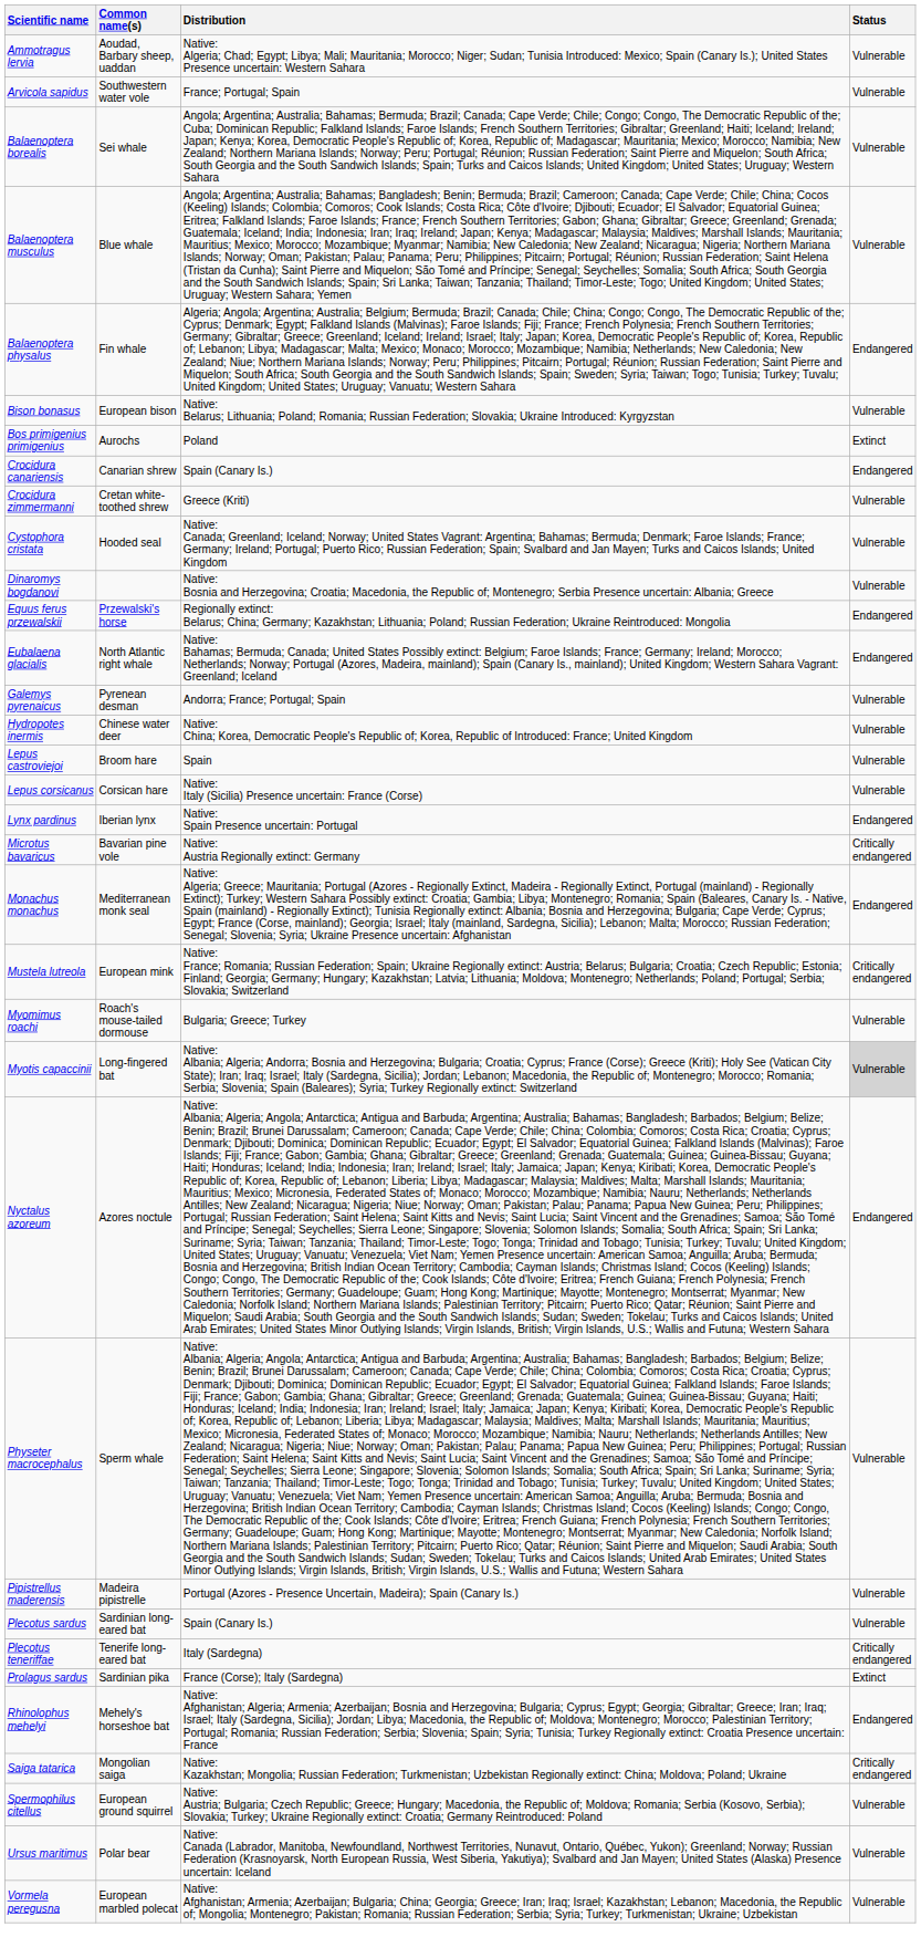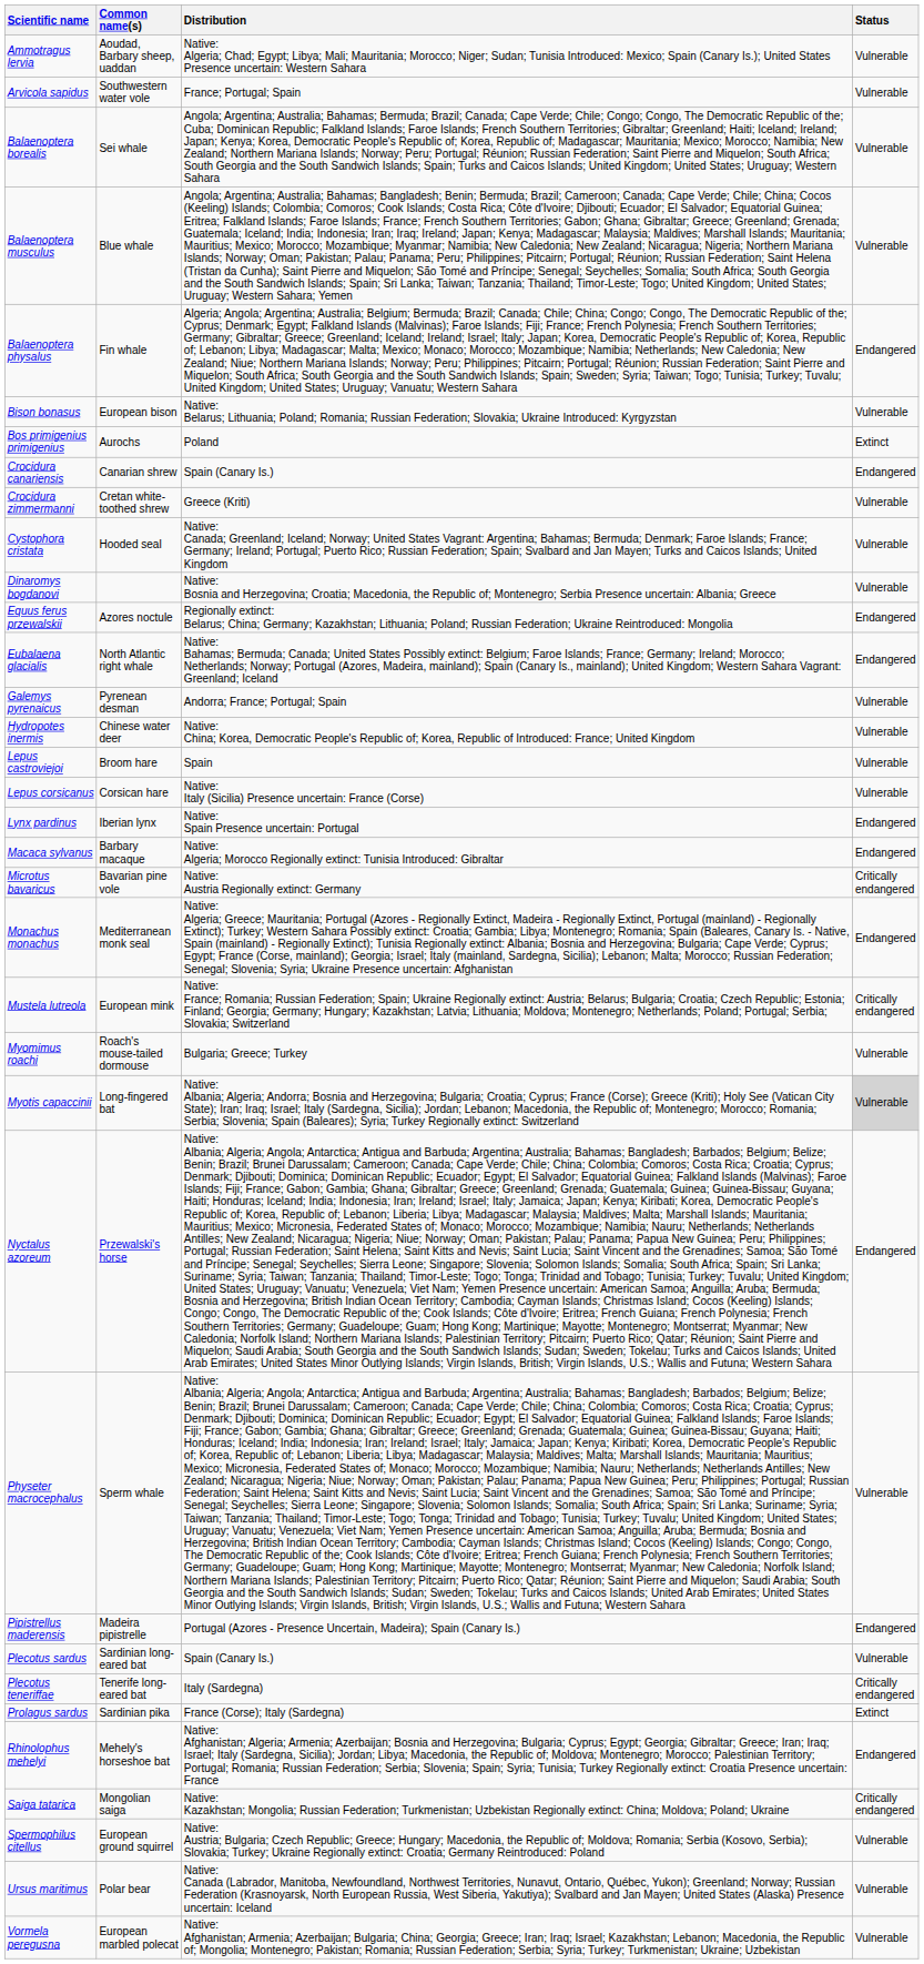Equus ferus przewalskii | Common name(s): Przewalski's horse -> Azores noctule
+ row: Macaca sylvanus | Barbary macaque | Native: Algeria; Morocco Regionally extinct: Tunisia Introduced: Gibraltar | Endangered
Nyctalus azoreum | Common name(s): Azores noctule -> Przewalski's horse
Pipistrellus maderensis | Status: Vulnerable -> Endangered
